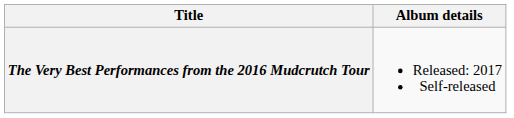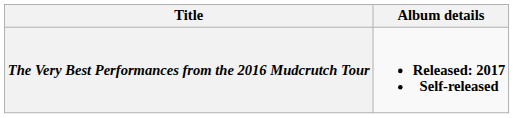The Very Best Performances from the 2016 Mudcrutch Tour | Album details: normal -> bold
